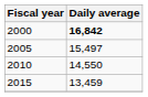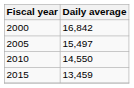2000 | Daily average: bold -> normal
